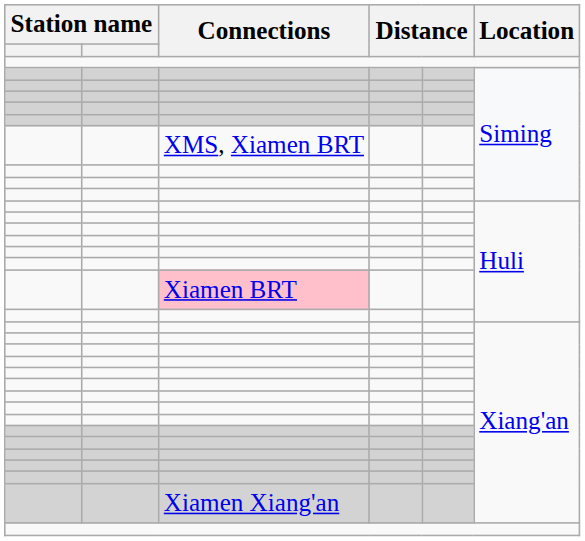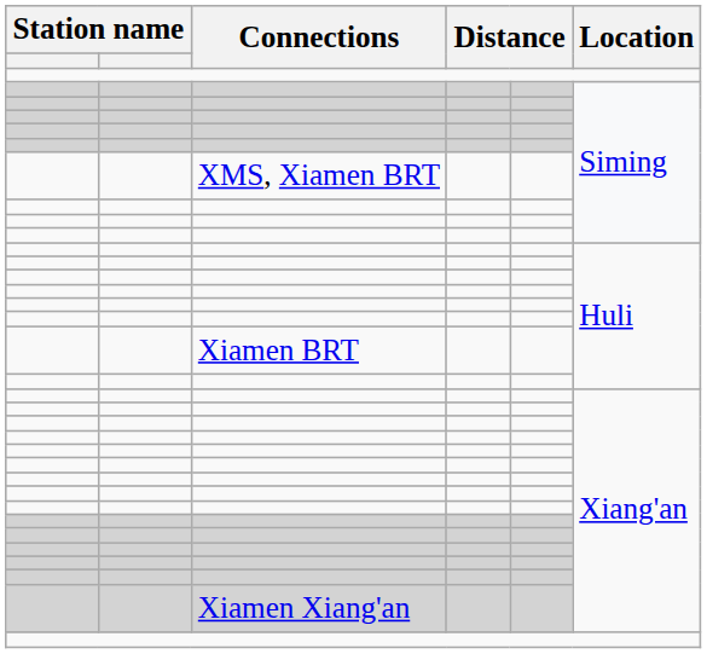Xiamen BRT | Connections: pink background -> no background
